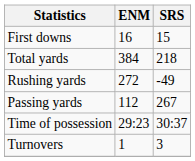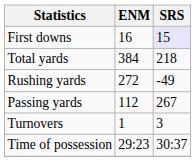First downs | SRS: no background -> lavender background
rows swapped: Turnovers <-> Time of possession
